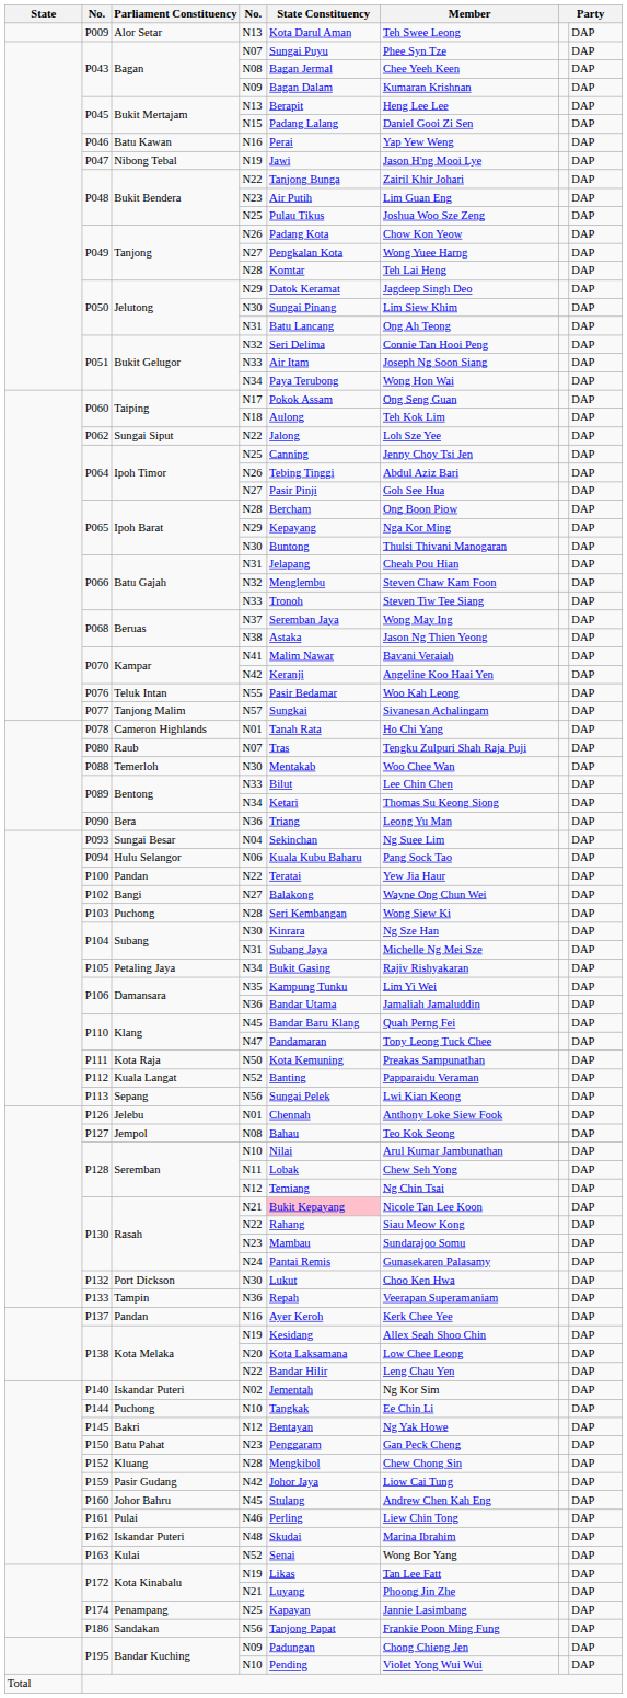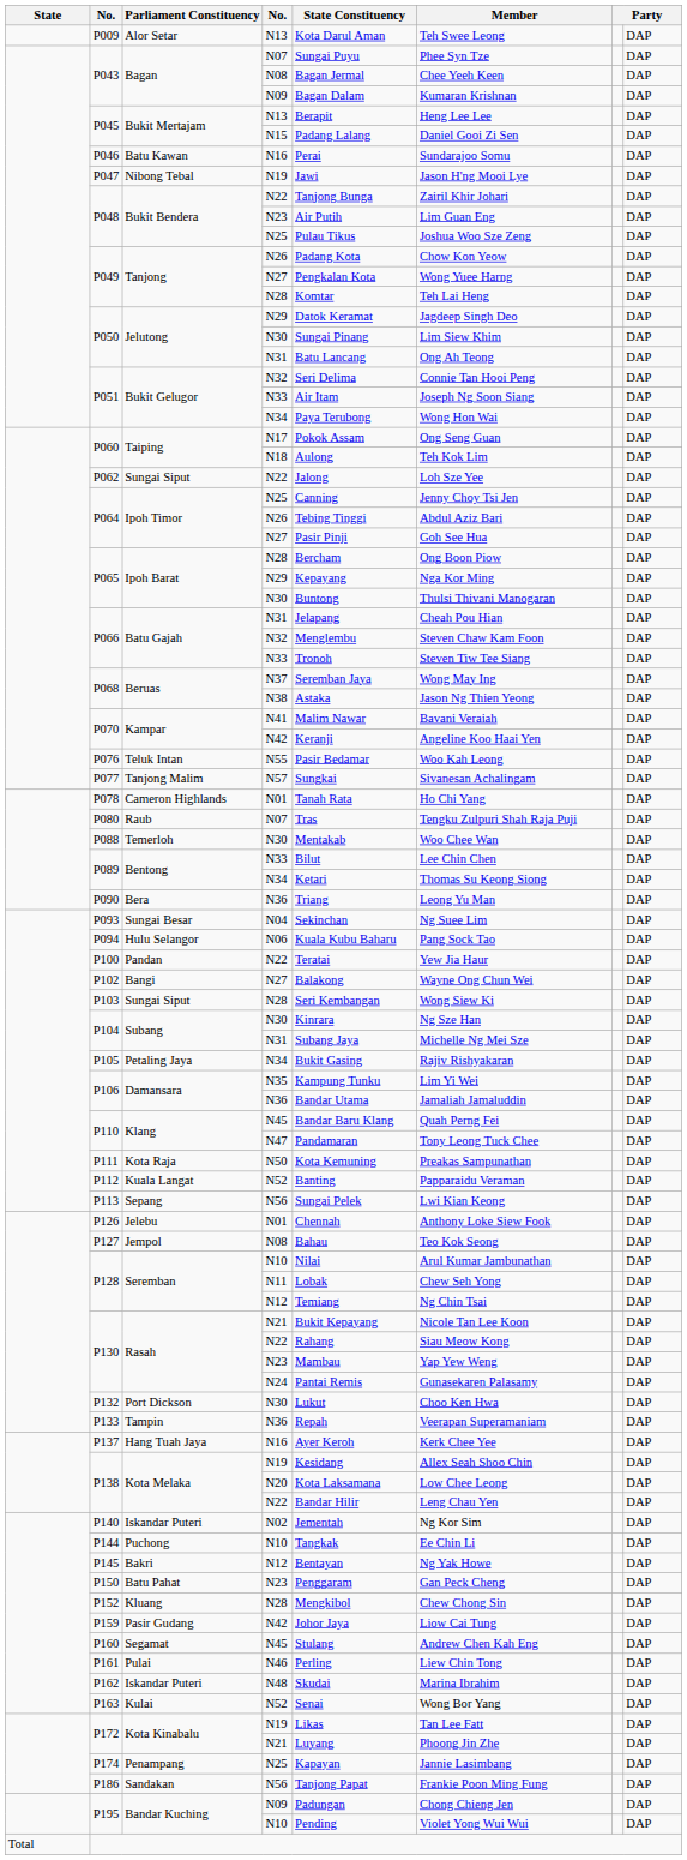P046 | Member: Yap Yew Weng -> Sundarajoo Somu
P103 | Parliament Constituency: Puchong -> Sungai Siput
P130 / N21 | State Constituency: pink background -> no background
P130 / N23 | Member: Sundarajoo Somu -> Yap Yew Weng
P137 | Parliament Constituency: Pandan -> Hang Tuah Jaya
P160 | Parliament Constituency: Johor Bahru -> Segamat
